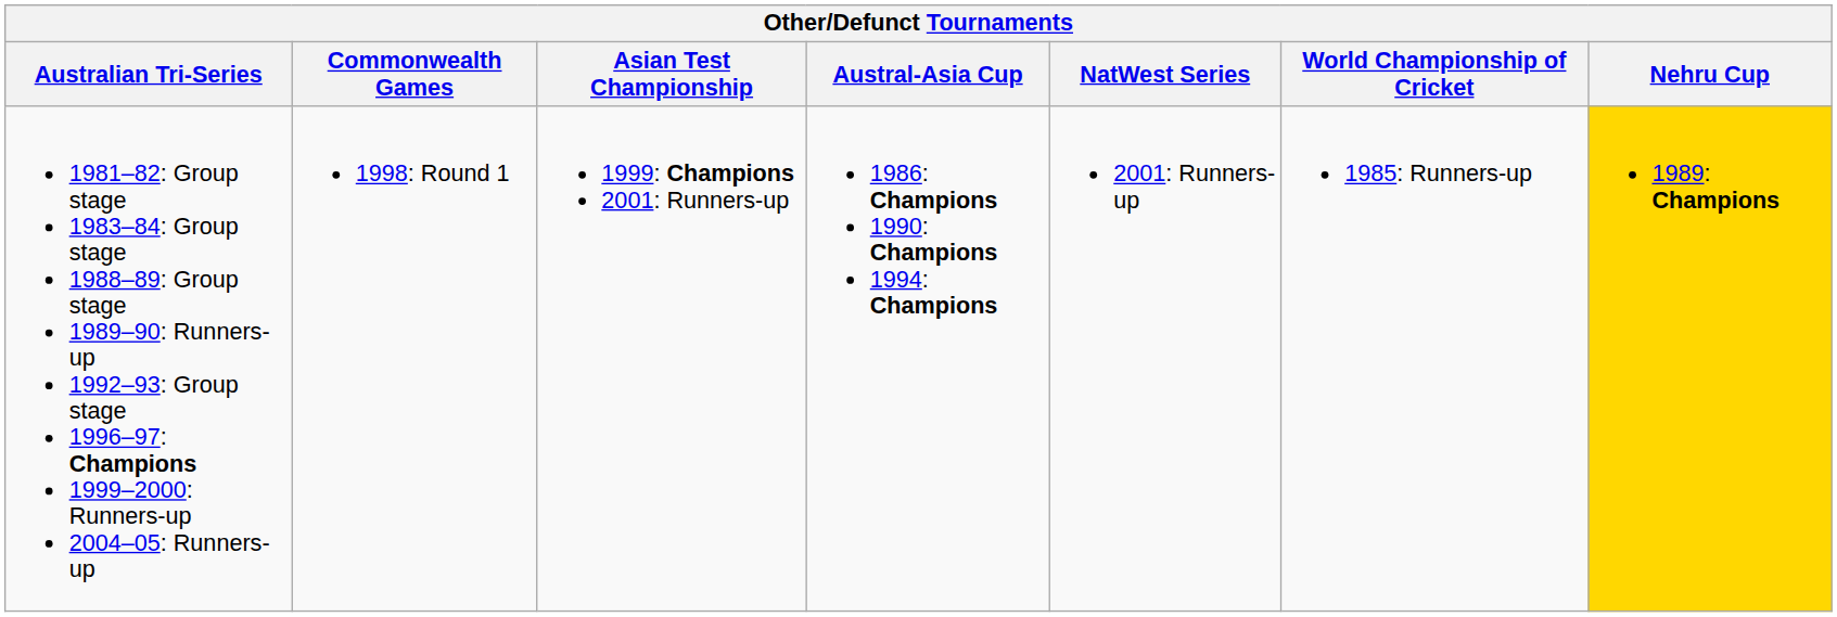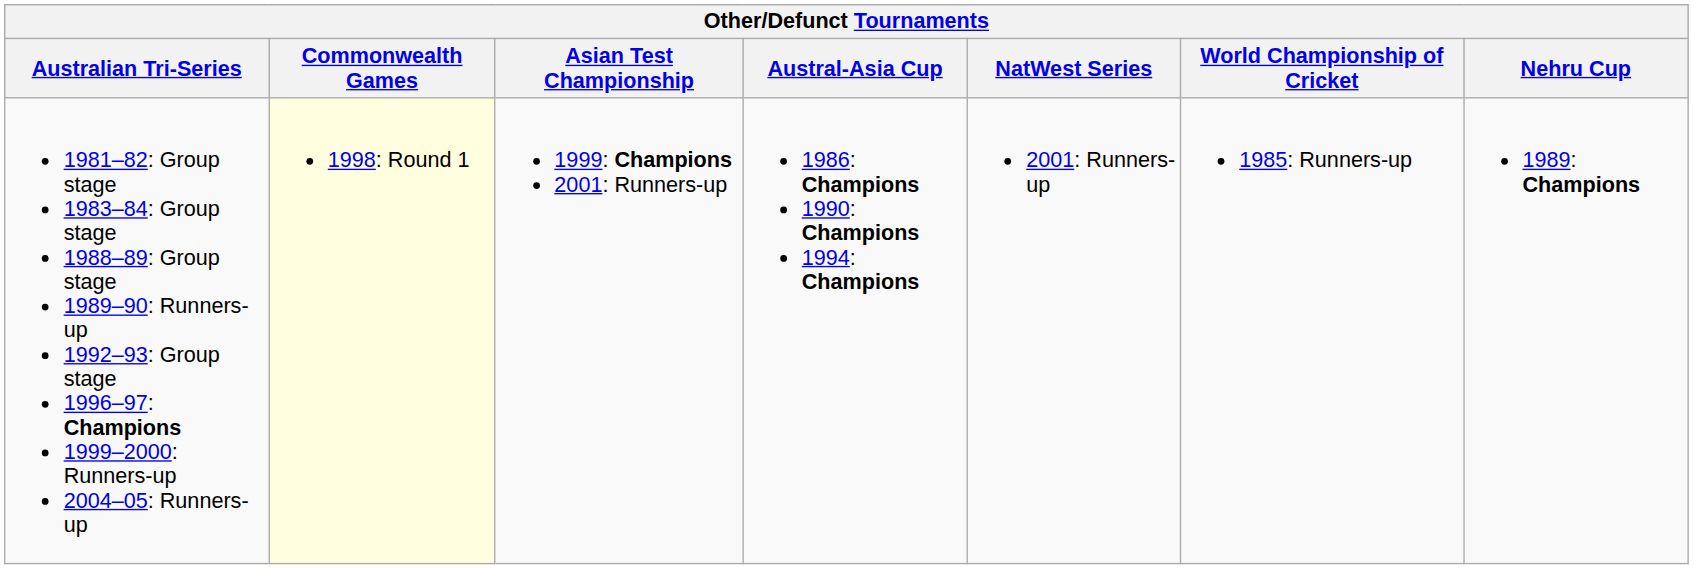row 3 | Commonwealth Games: no background -> lightyellow background
row 3 | Nehru Cup: gold background -> no background
